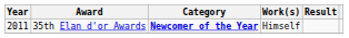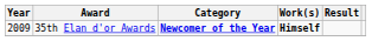35th Elan d'or Awards | Year: 2011 -> 2009
35th Elan d'or Awards | Work(s): normal -> bold
